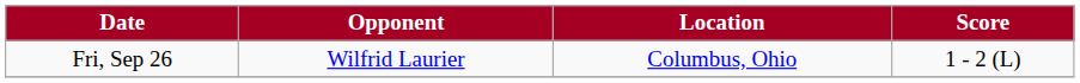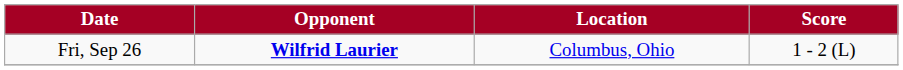Fri, Sep 26 | Opponent: normal -> bold
